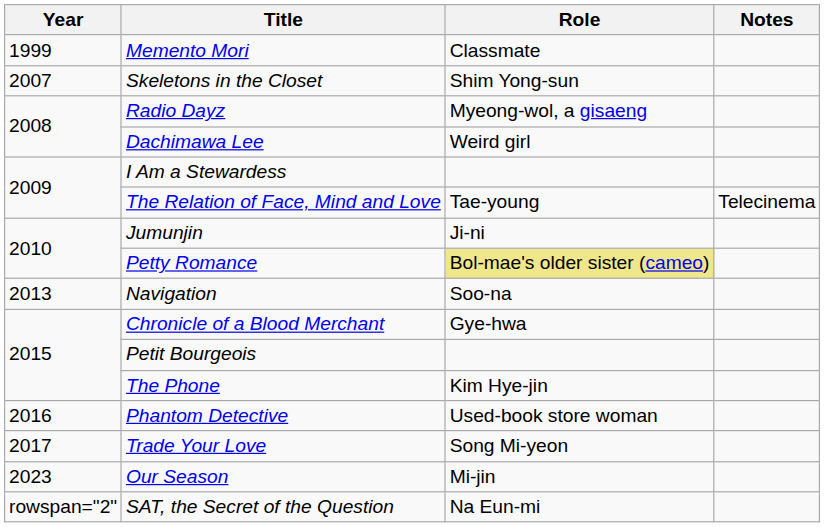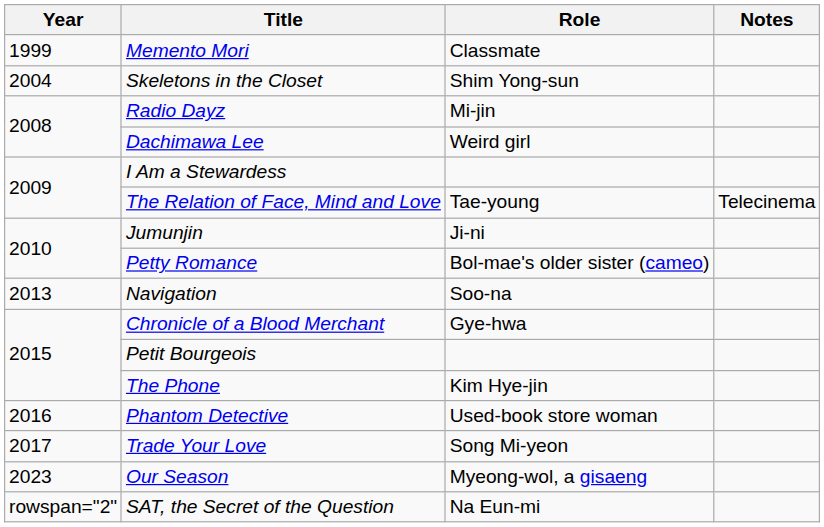Skeletons in the Closet | Year: 2007 -> 2004
Radio Dayz | Role: Myeong-wol, a gisaeng -> Mi-jin
Petty Romance | Role: khaki background -> no background
Our Season | Role: Mi-jin -> Myeong-wol, a gisaeng
